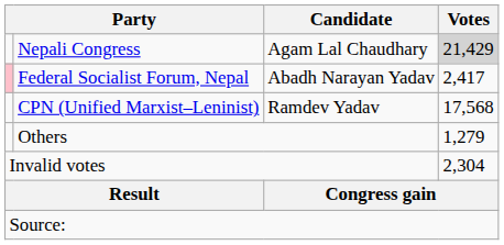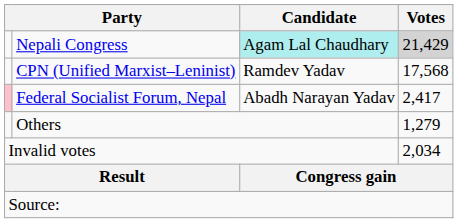Nepali Congress | Candidate: no background -> paleturquoise background
rows swapped: CPN (Unified Marxist–Leninist) <-> Federal Socialist Forum, Nepal
Invalid votes | Votes: 2,304 -> 2,034
